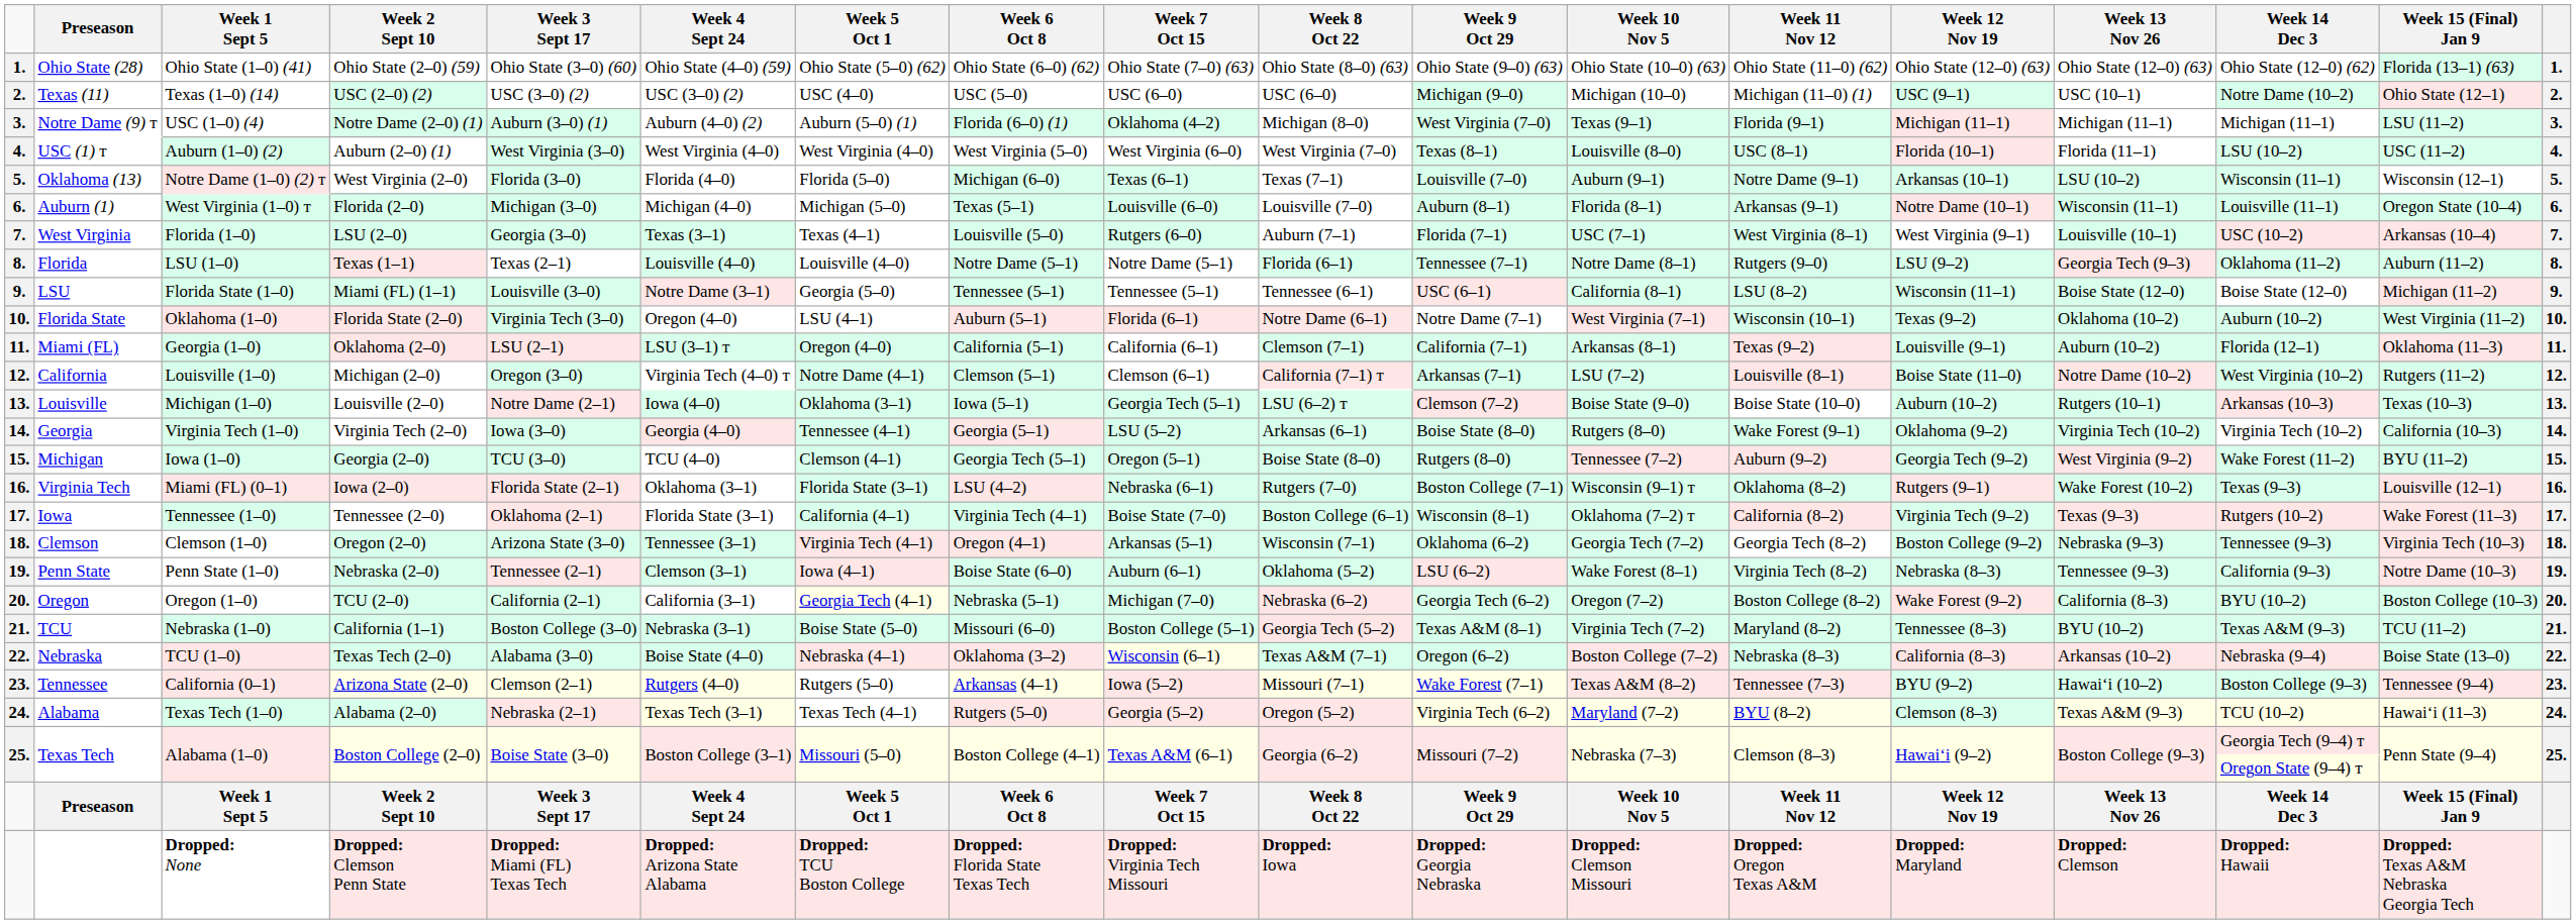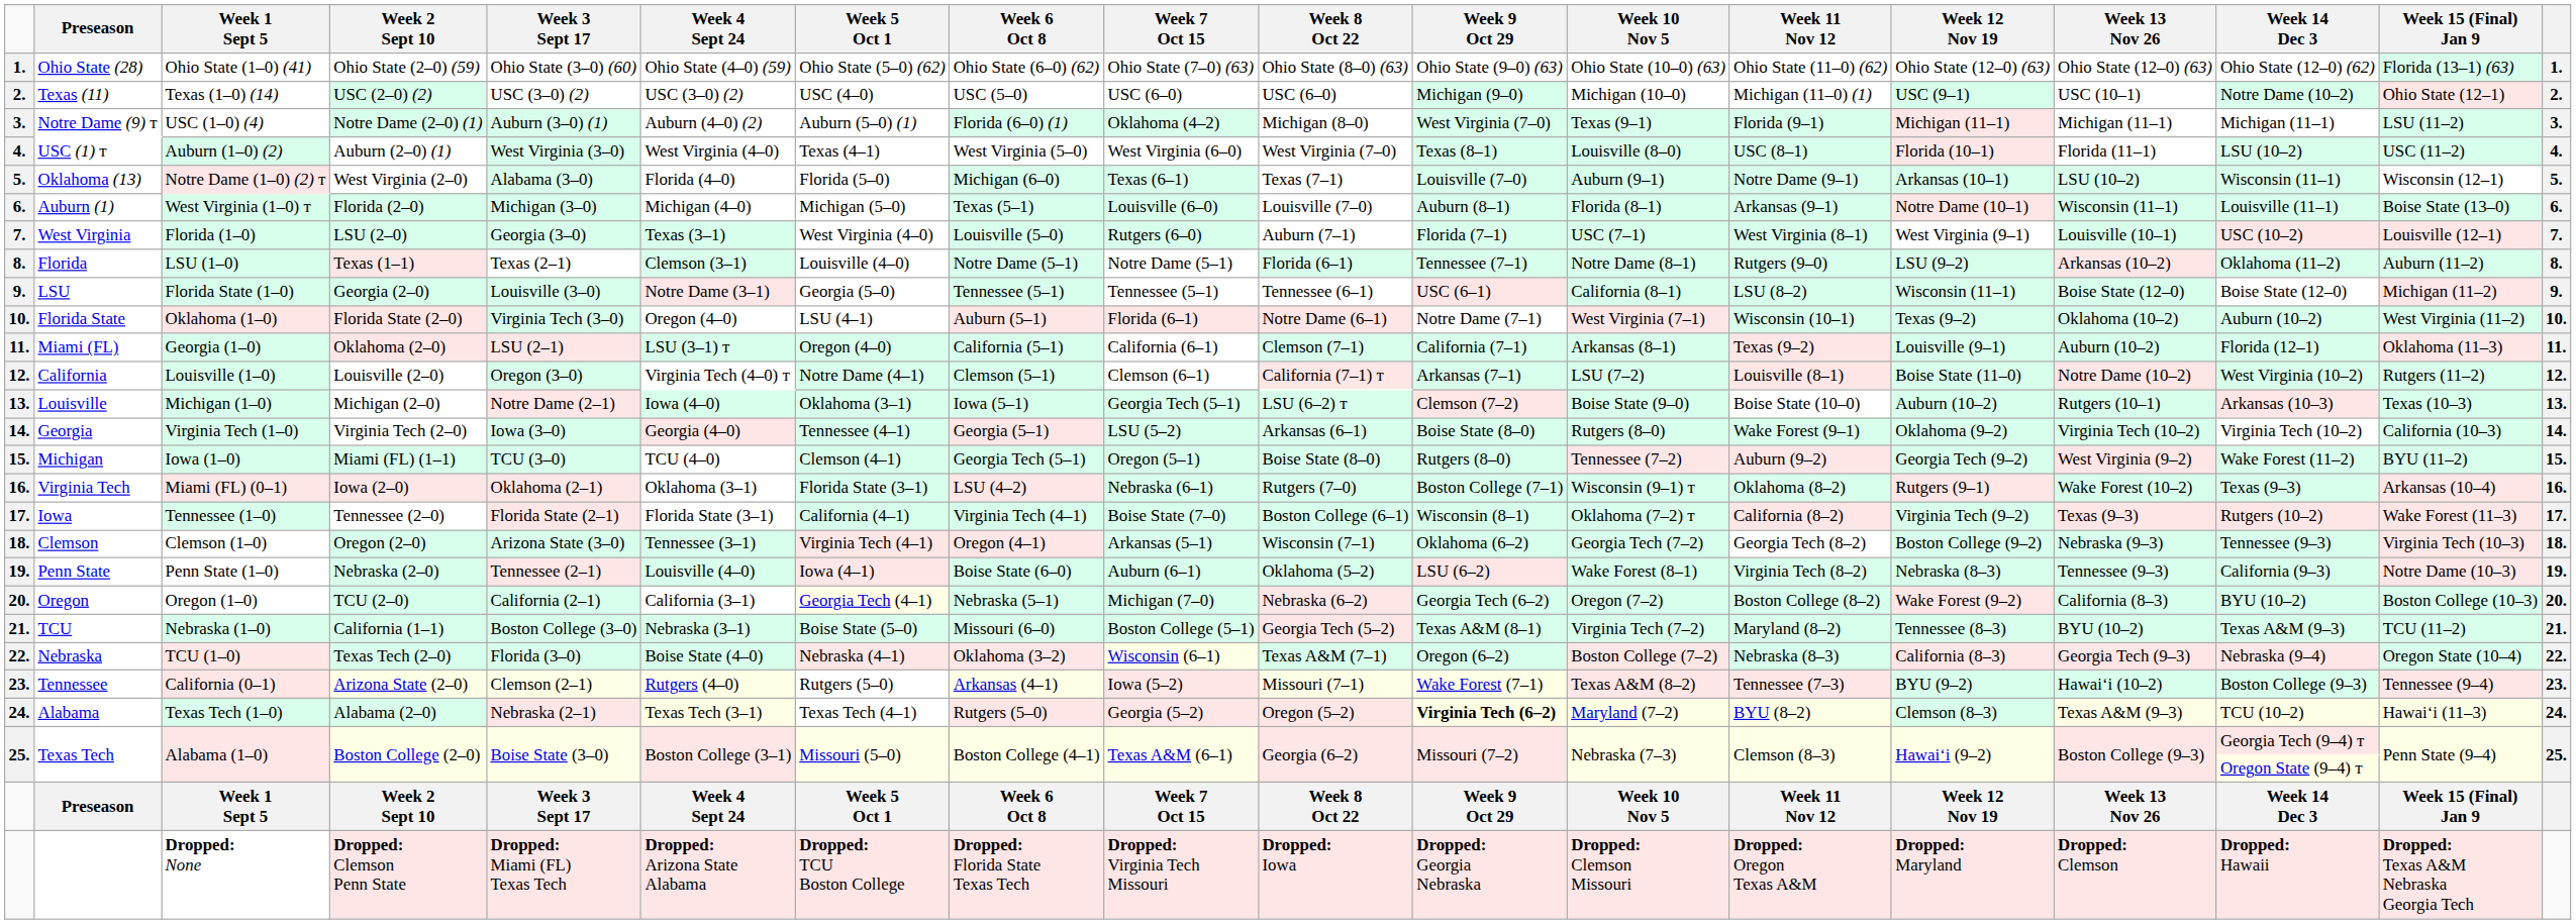USC (1) т | Week 5 Oct 1: West Virginia (4–0) -> Texas (4–1)
Oklahoma (13) | Week 3 Sept 17: Florida (3–0) -> Alabama (3–0)
Auburn (1) | Week 15 (Final) Jan 9: Oregon State (10–4) -> Boise State (13–0)
West Virginia | Week 5 Oct 1: Texas (4–1) -> West Virginia (4–0)
West Virginia | Week 15 (Final) Jan 9: Arkansas (10–4) -> Louisville (12–1)
Florida | Week 4 Sept 24: Louisville (4–0) -> Clemson (3–1)
Florida | Week 13 Nov 26: Georgia Tech (9–3) -> Arkansas (10–2)
LSU | Week 2 Sept 10: Miami (FL) (1–1) -> Georgia (2–0)
California | Week 2 Sept 10: Michigan (2–0) -> Louisville (2–0)
Louisville | Week 2 Sept 10: Louisville (2–0) -> Michigan (2–0)
Michigan | Week 2 Sept 10: Georgia (2–0) -> Miami (FL) (1–1)
Virginia Tech | Week 3 Sept 17: Florida State (2–1) -> Oklahoma (2–1)
Virginia Tech | Week 15 (Final) Jan 9: Louisville (12–1) -> Arkansas (10–4)
Iowa | Week 3 Sept 17: Oklahoma (2–1) -> Florida State (2–1)
Penn State | Week 4 Sept 24: Clemson (3–1) -> Louisville (4–0)
Nebraska | Week 3 Sept 17: Alabama (3–0) -> Florida (3–0)
Nebraska | Week 13 Nov 26: Arkansas (10–2) -> Georgia Tech (9–3)
Nebraska | Week 15 (Final) Jan 9: Boise State (13–0) -> Oregon State (10–4)
Alabama | Week 9 Oct 29: normal -> bold
